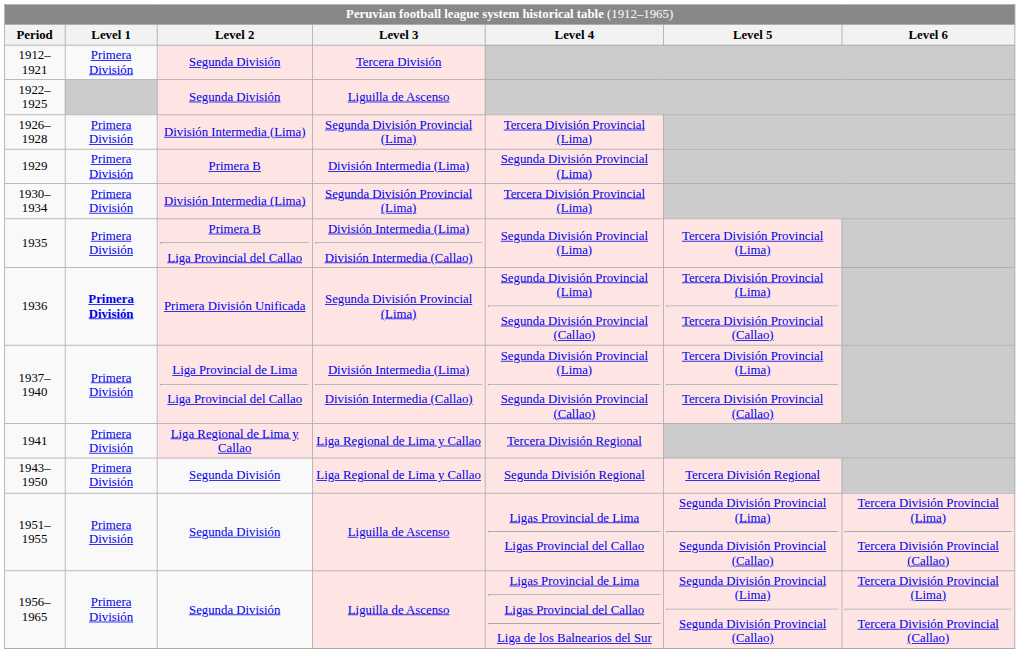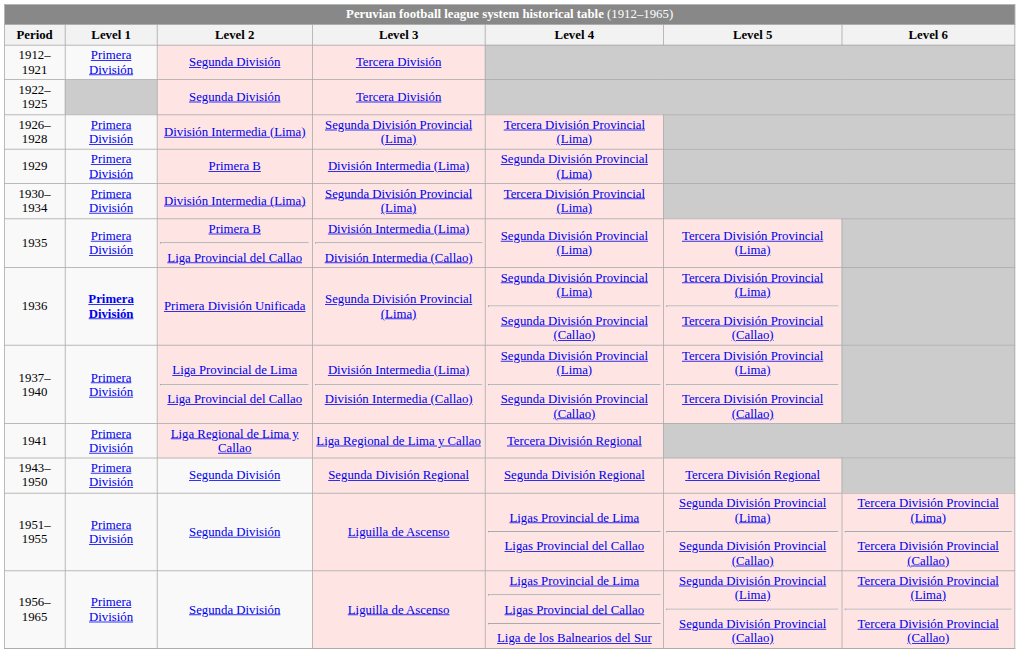1922–1925 | column 4: Liguilla de Ascenso -> Tercera División
1943–1950 | column 4: Liga Regional de Lima y Callao -> Segunda División Regional
